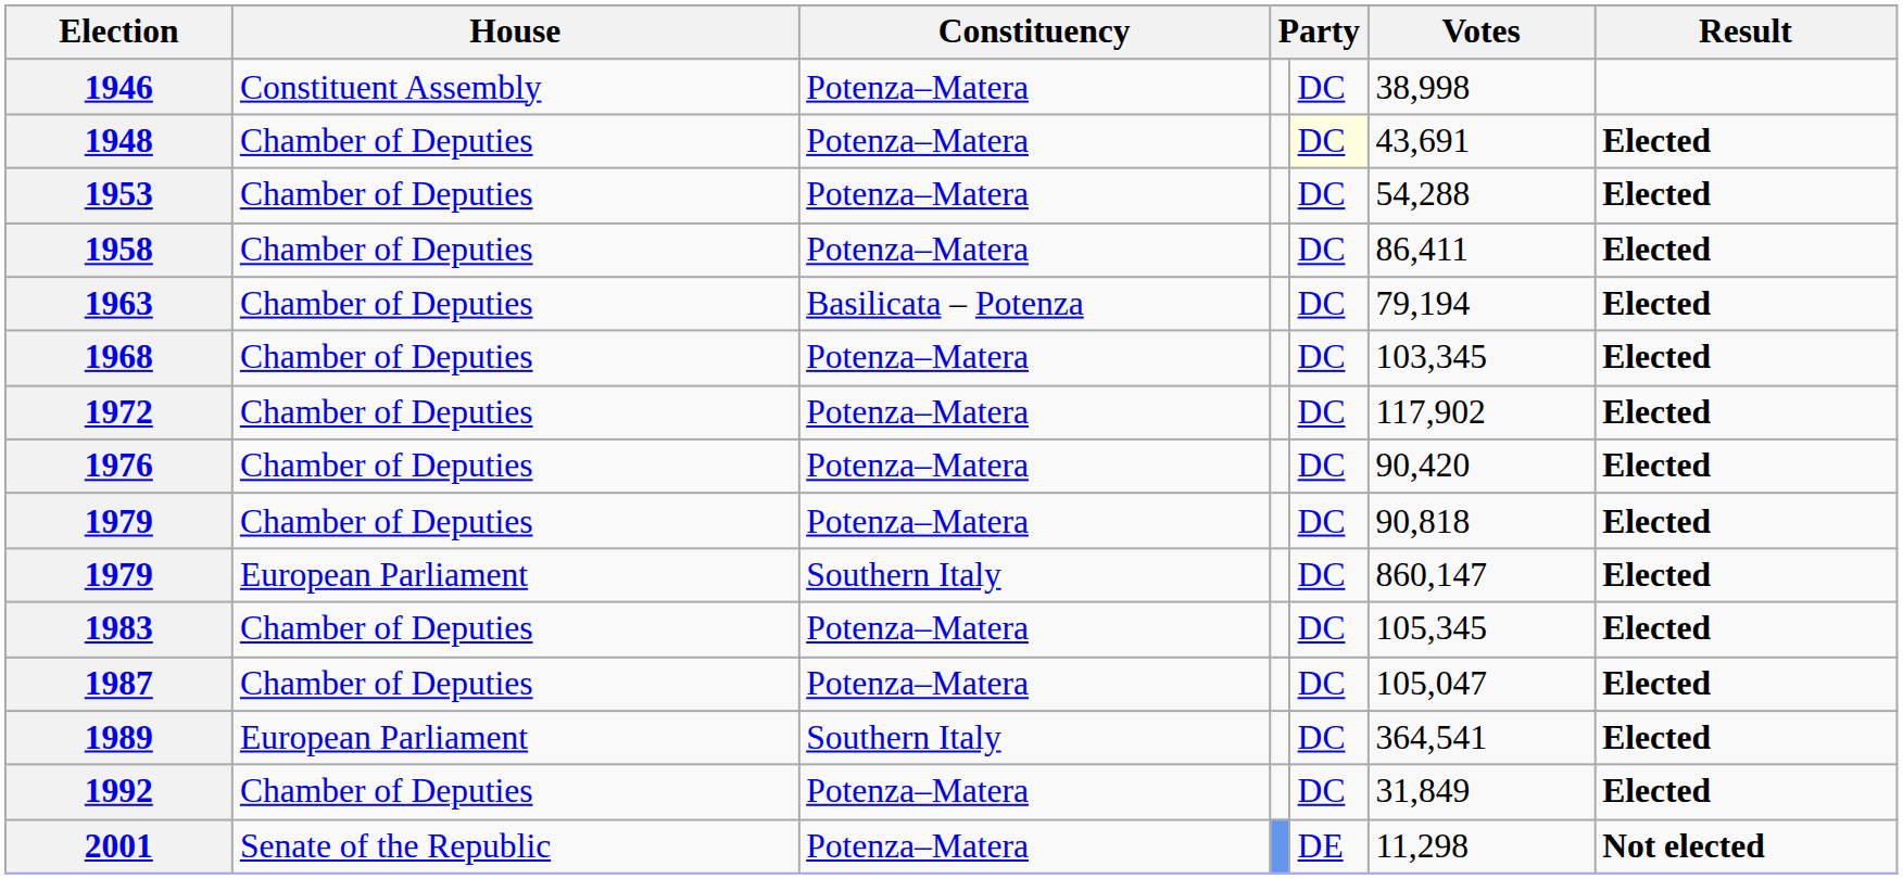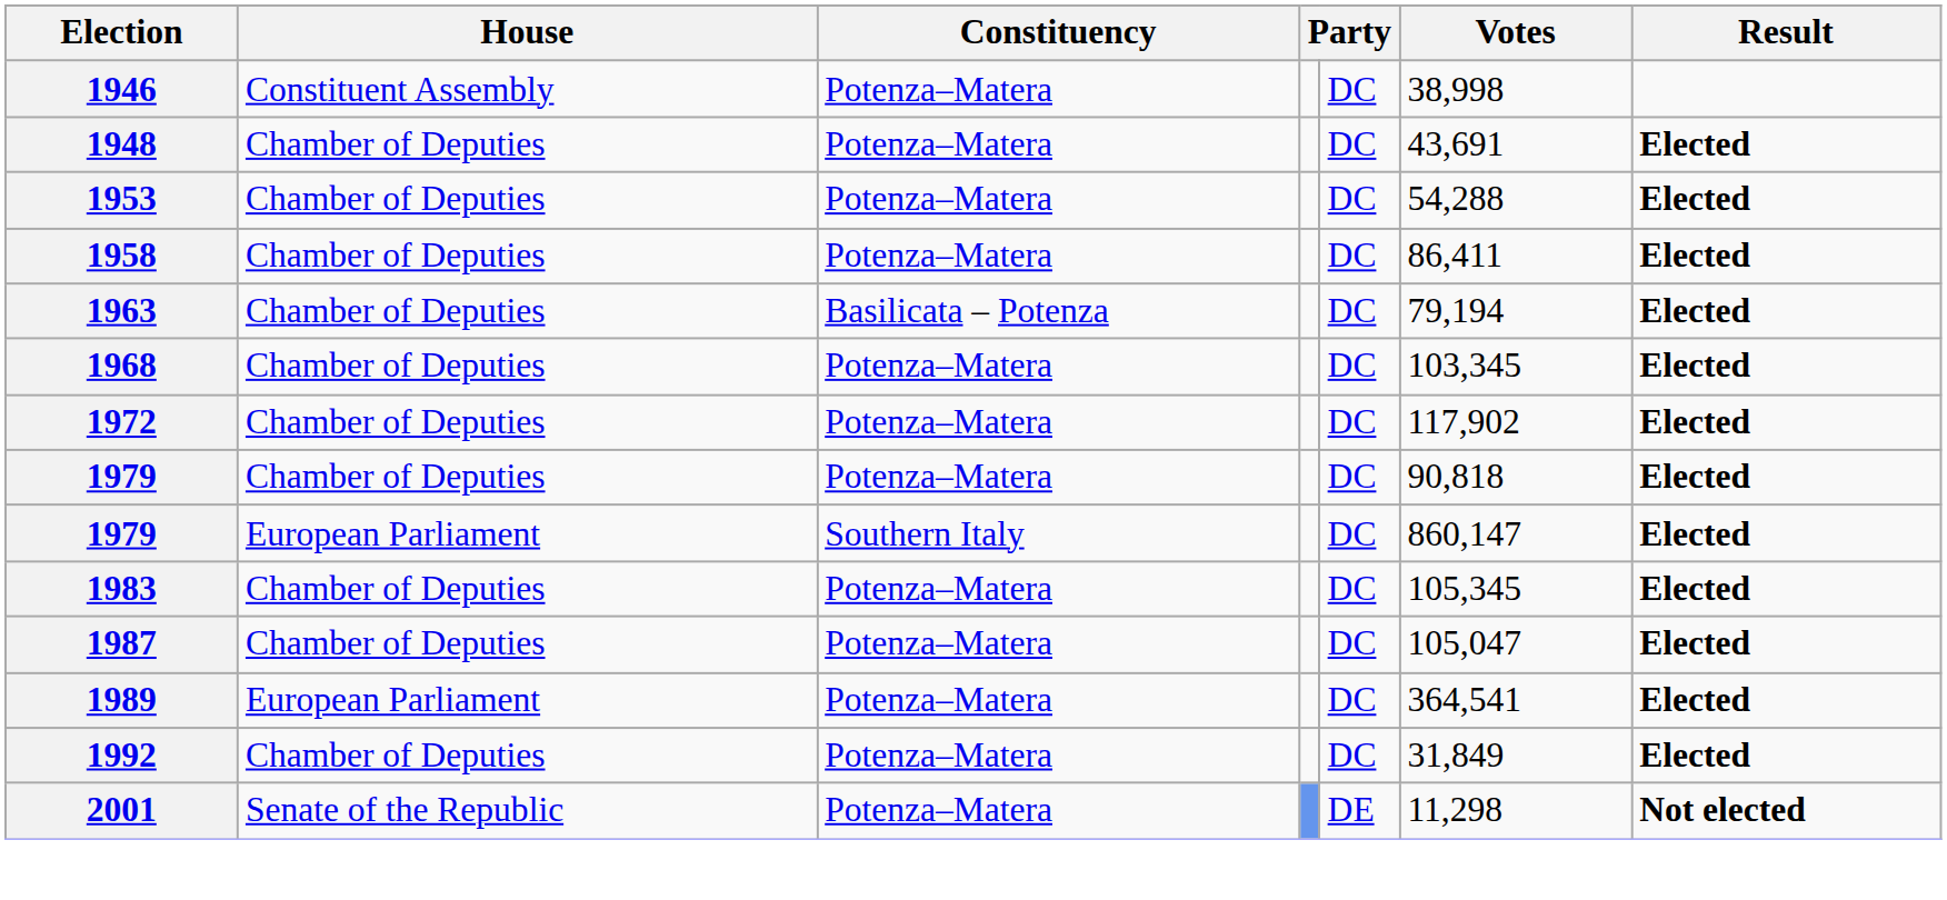1948 | column 5: lightyellow background -> no background
- row: 1976 | Chamber of Deputies | Potenza–Matera | DC | 90,420 | Elected
1989 | Constituency: Southern Italy -> Potenza–Matera
